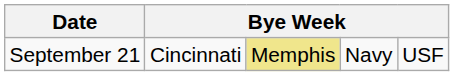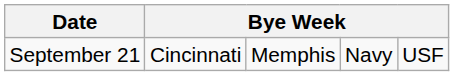September 21 | column 3: khaki background -> no background
